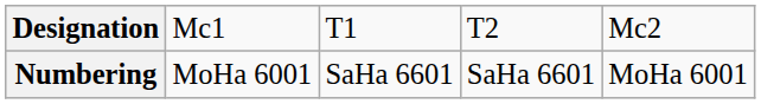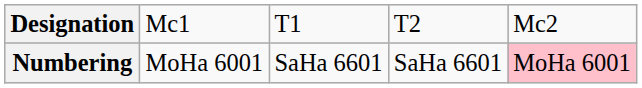Numbering | column 5: no background -> pink background
